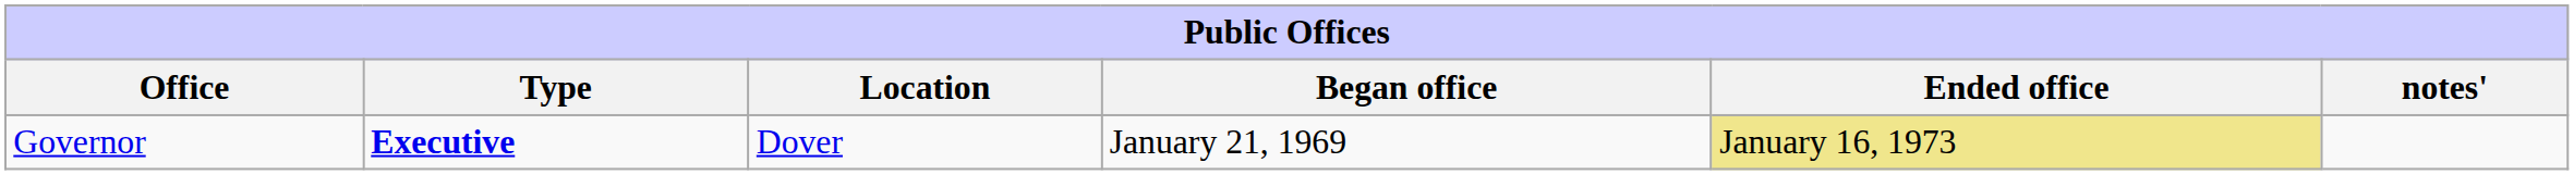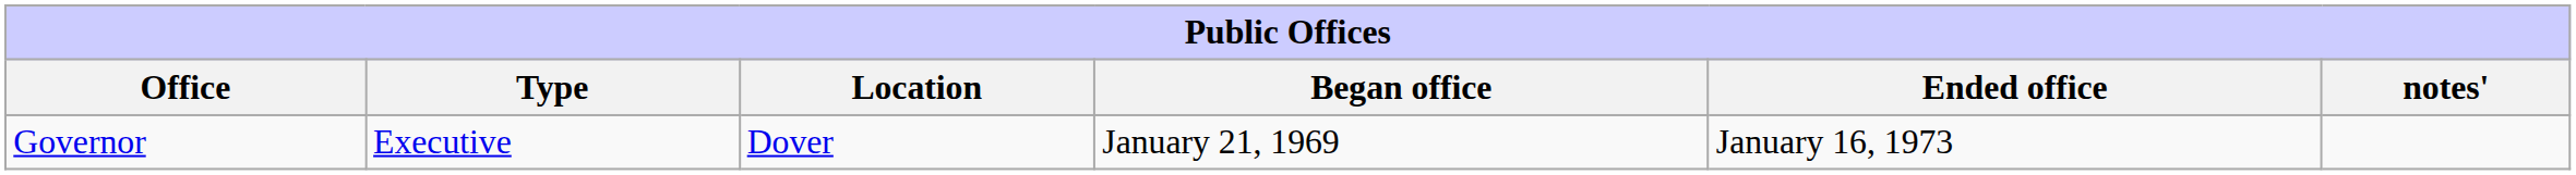Governor | Type: bold -> normal
Governor | Ended office: khaki background -> no background
